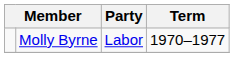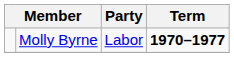Molly Byrne | Term: normal -> bold
